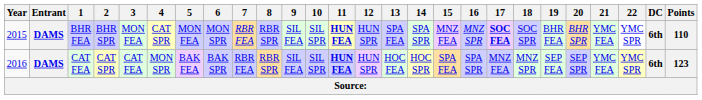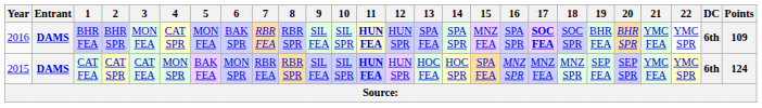row 2 | Year: 2015 -> 2016
row 2 | 6: MON SPR -> BAK SPR
row 2 | 16: MNZ SPR -> SPA SPR
row 2 | Points: 110 -> 109
row 3 | Year: 2016 -> 2015
row 3 | 6: BAK SPR -> MON SPR
row 3 | 16: SPA SPR -> MNZ SPR
row 3 | Points: 123 -> 124
